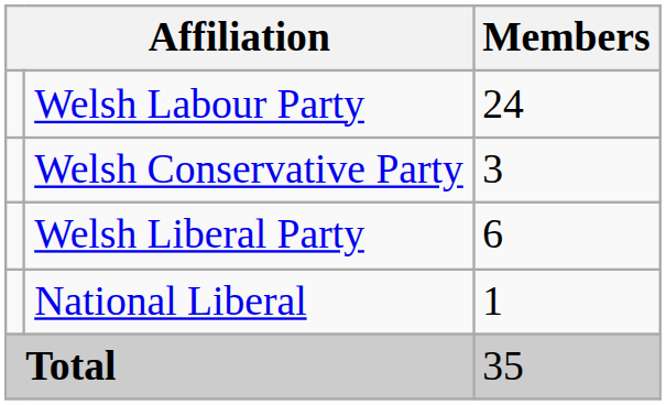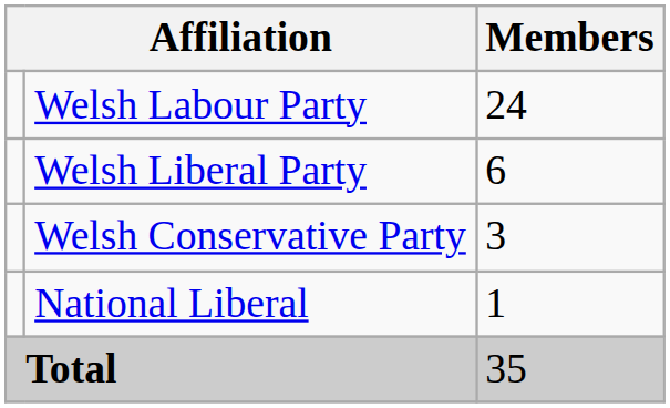rows swapped: Welsh Liberal Party <-> Welsh Conservative Party
